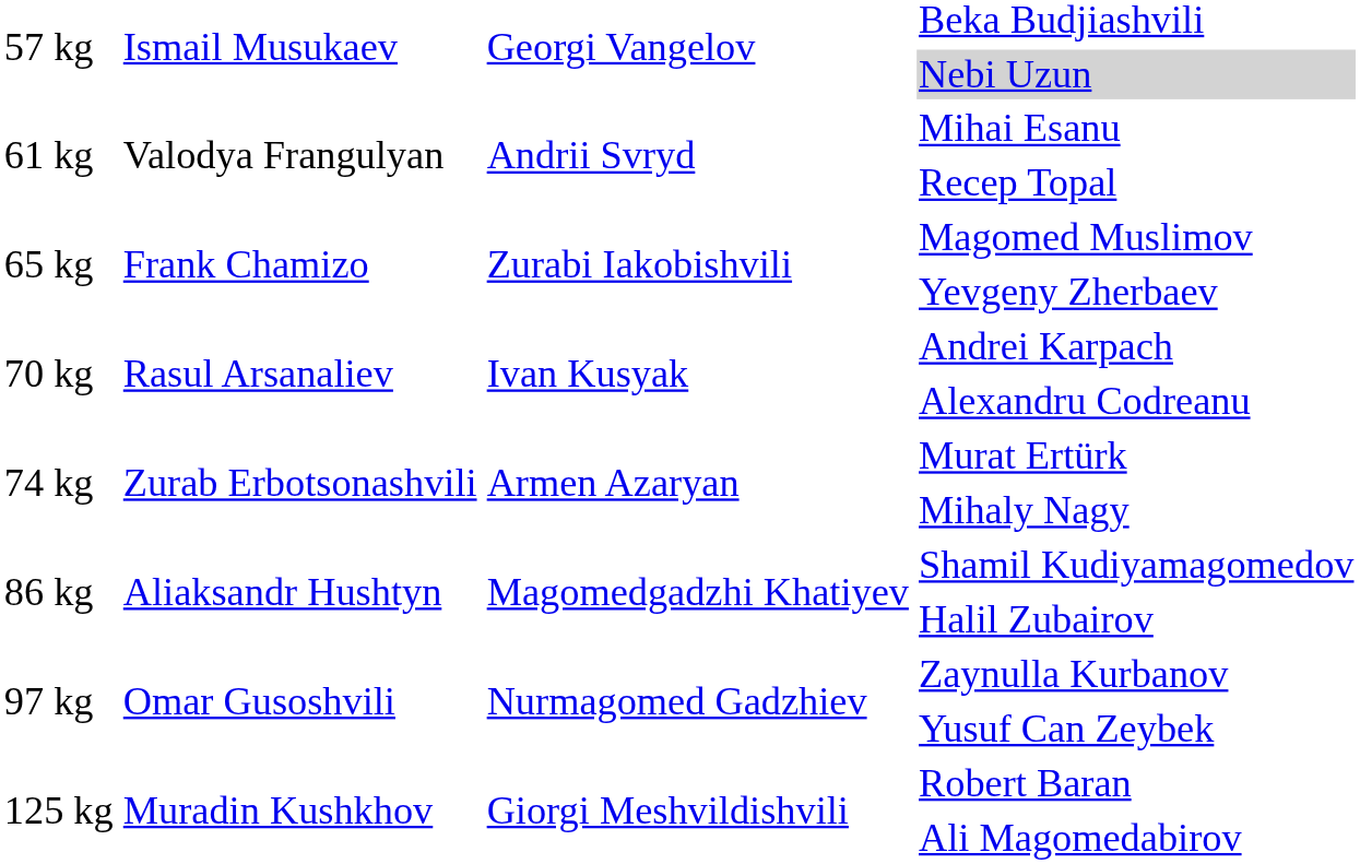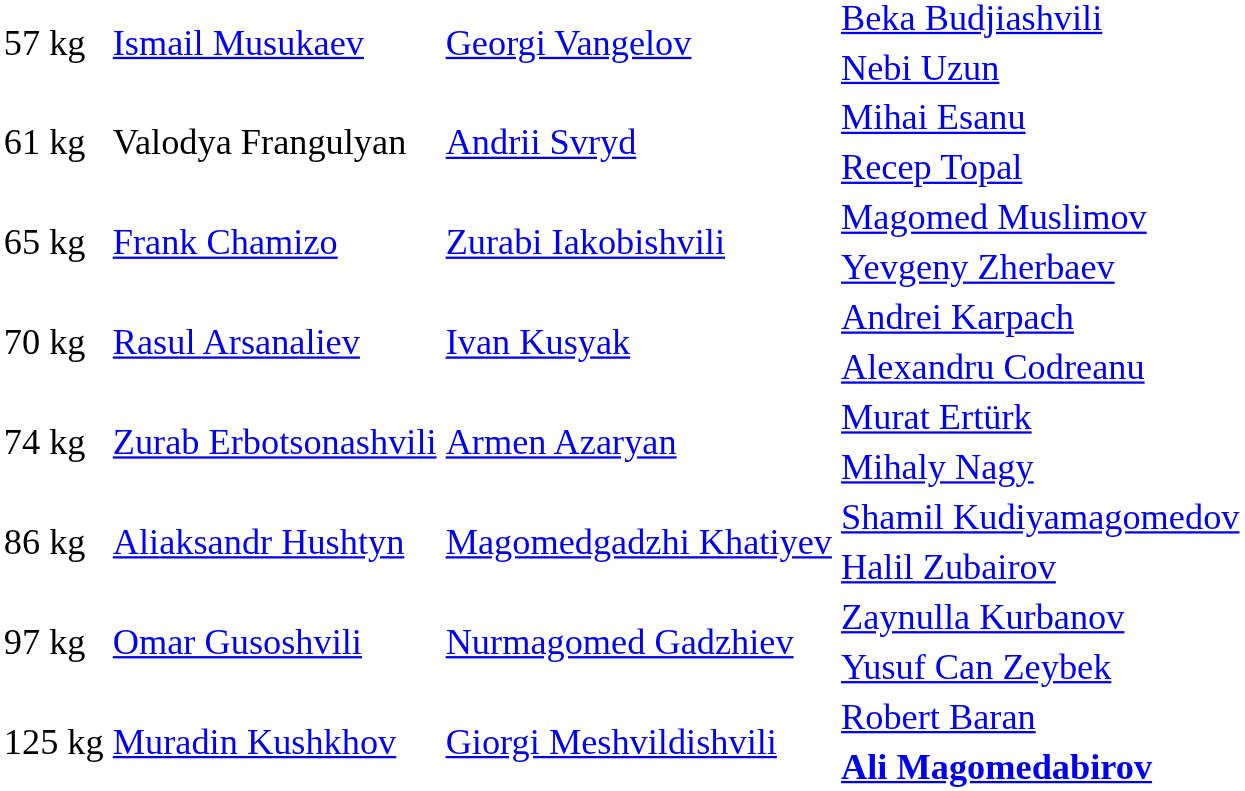Nebi Uzun | column 4: lightgrey background -> no background
Ali Magomedabirov | column 4: normal -> bold
